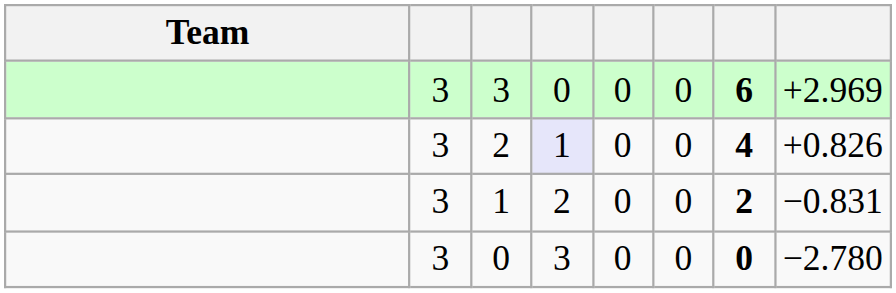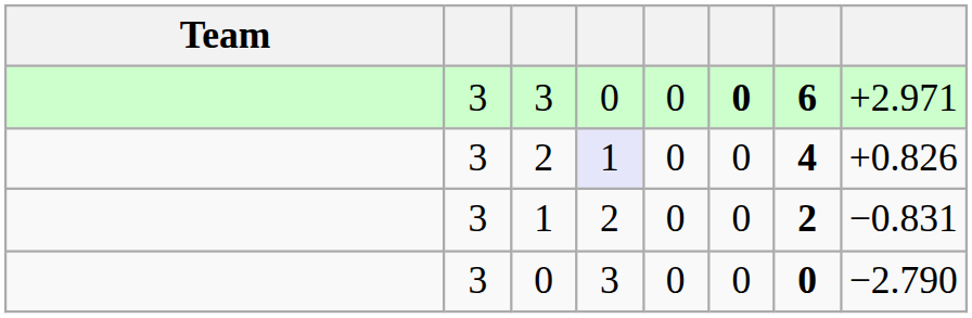row 2 | column 6: normal -> bold
row 2 | column 8: +2.969 -> +2.971
row 5 | column 8: −2.780 -> −2.790
